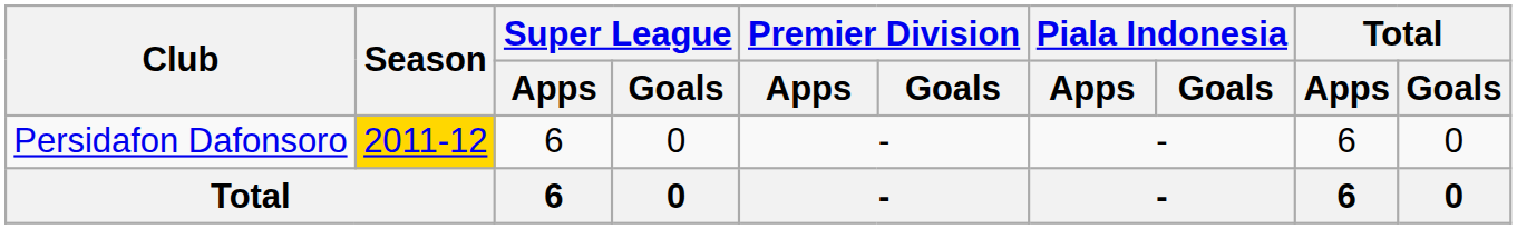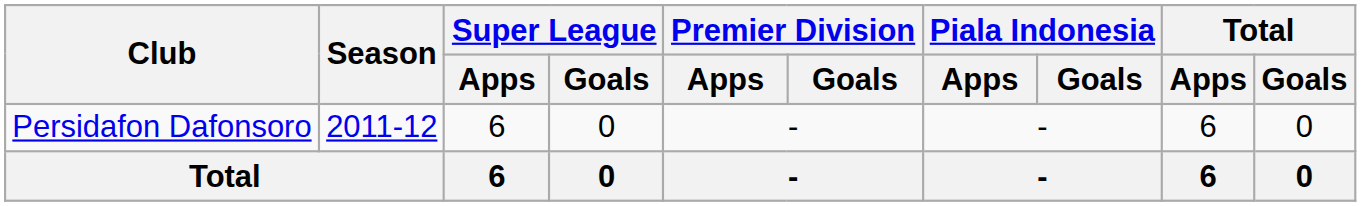Persidafon Dafonsoro | Season: gold background -> no background
